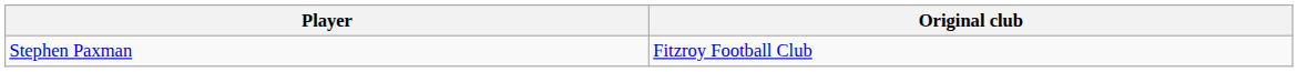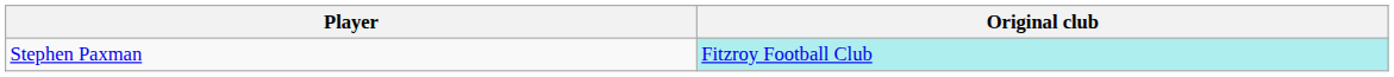Stephen Paxman | Original club: no background -> paleturquoise background
